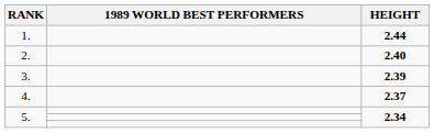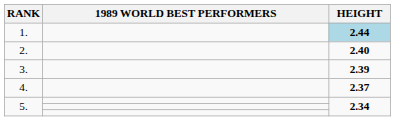1. | HEIGHT: no background -> lightblue background
